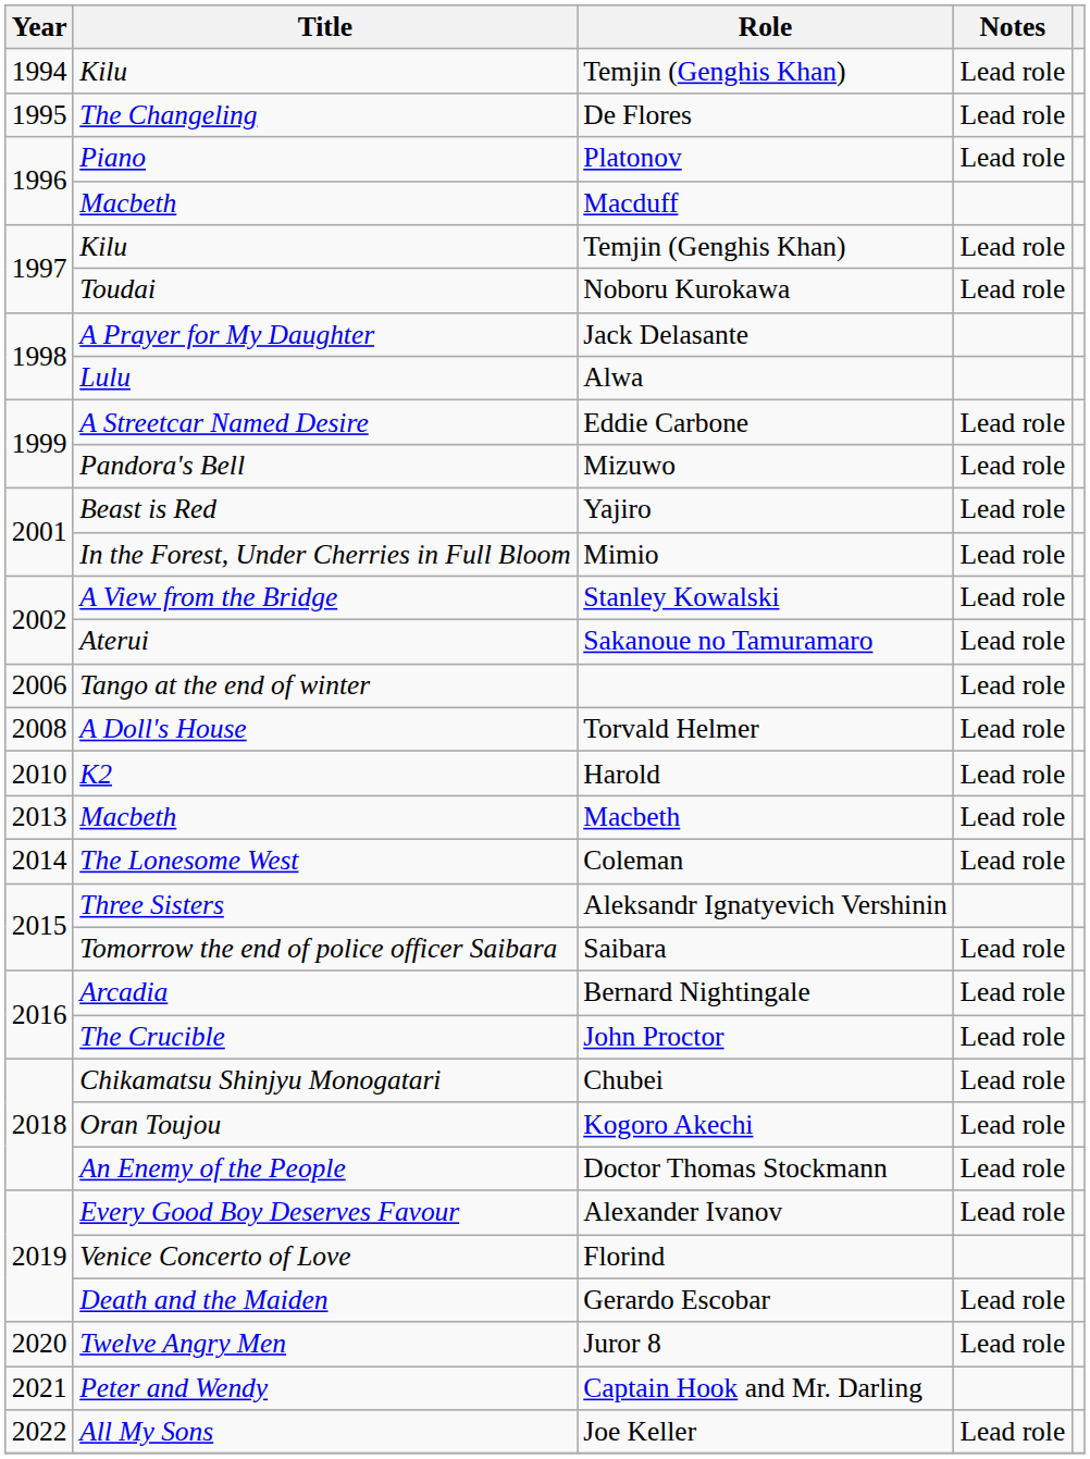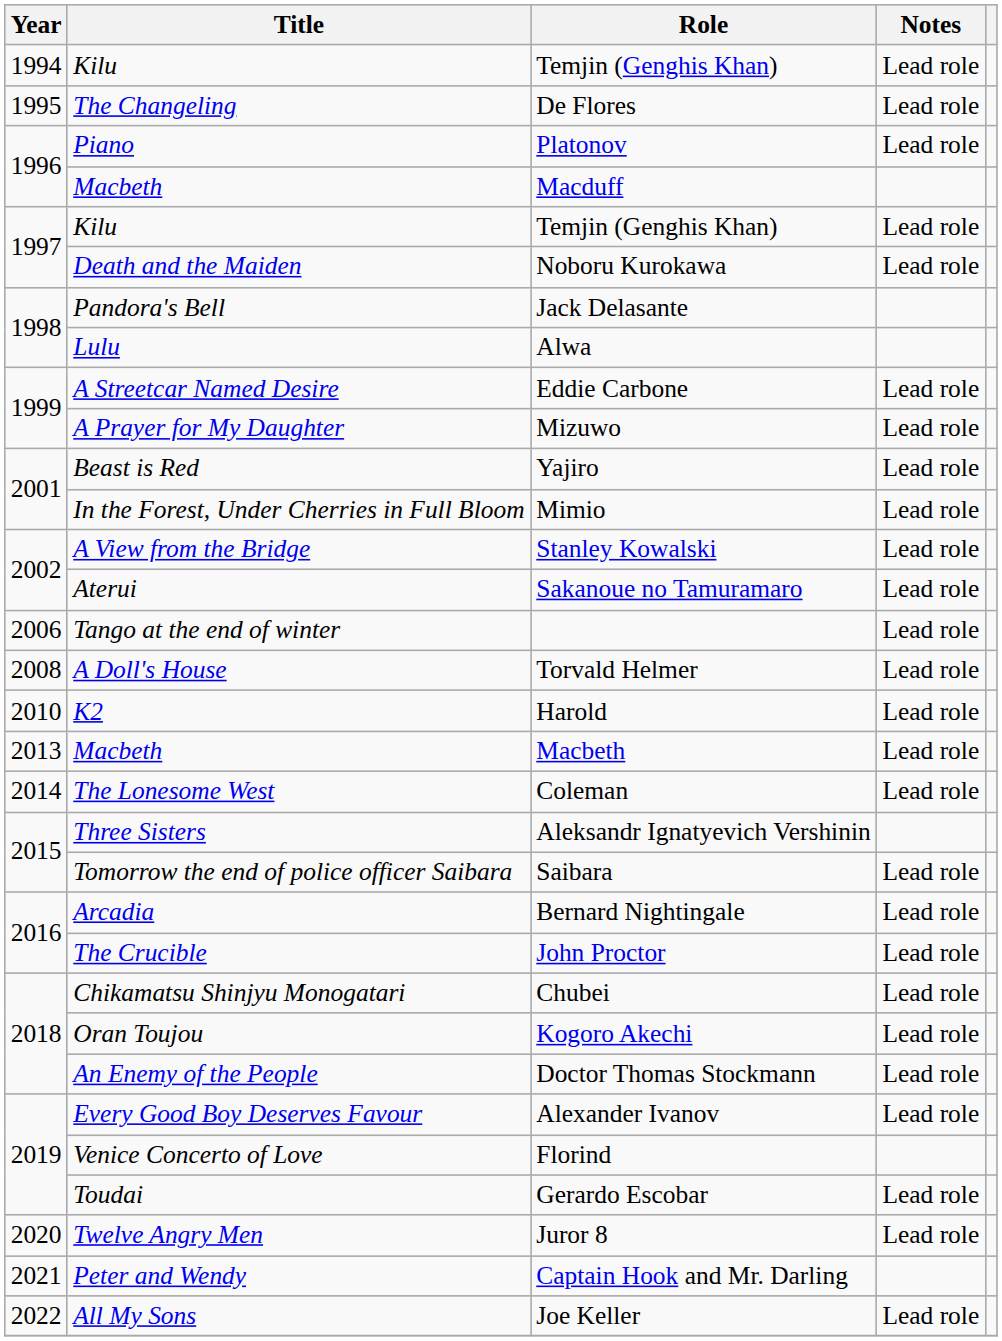Noboru Kurokawa | Title: Toudai -> Death and the Maiden
Jack Delasante | Title: A Prayer for My Daughter -> Pandora's Bell
Mizuwo | Title: Pandora's Bell -> A Prayer for My Daughter
Gerardo Escobar | Title: Death and the Maiden -> Toudai
